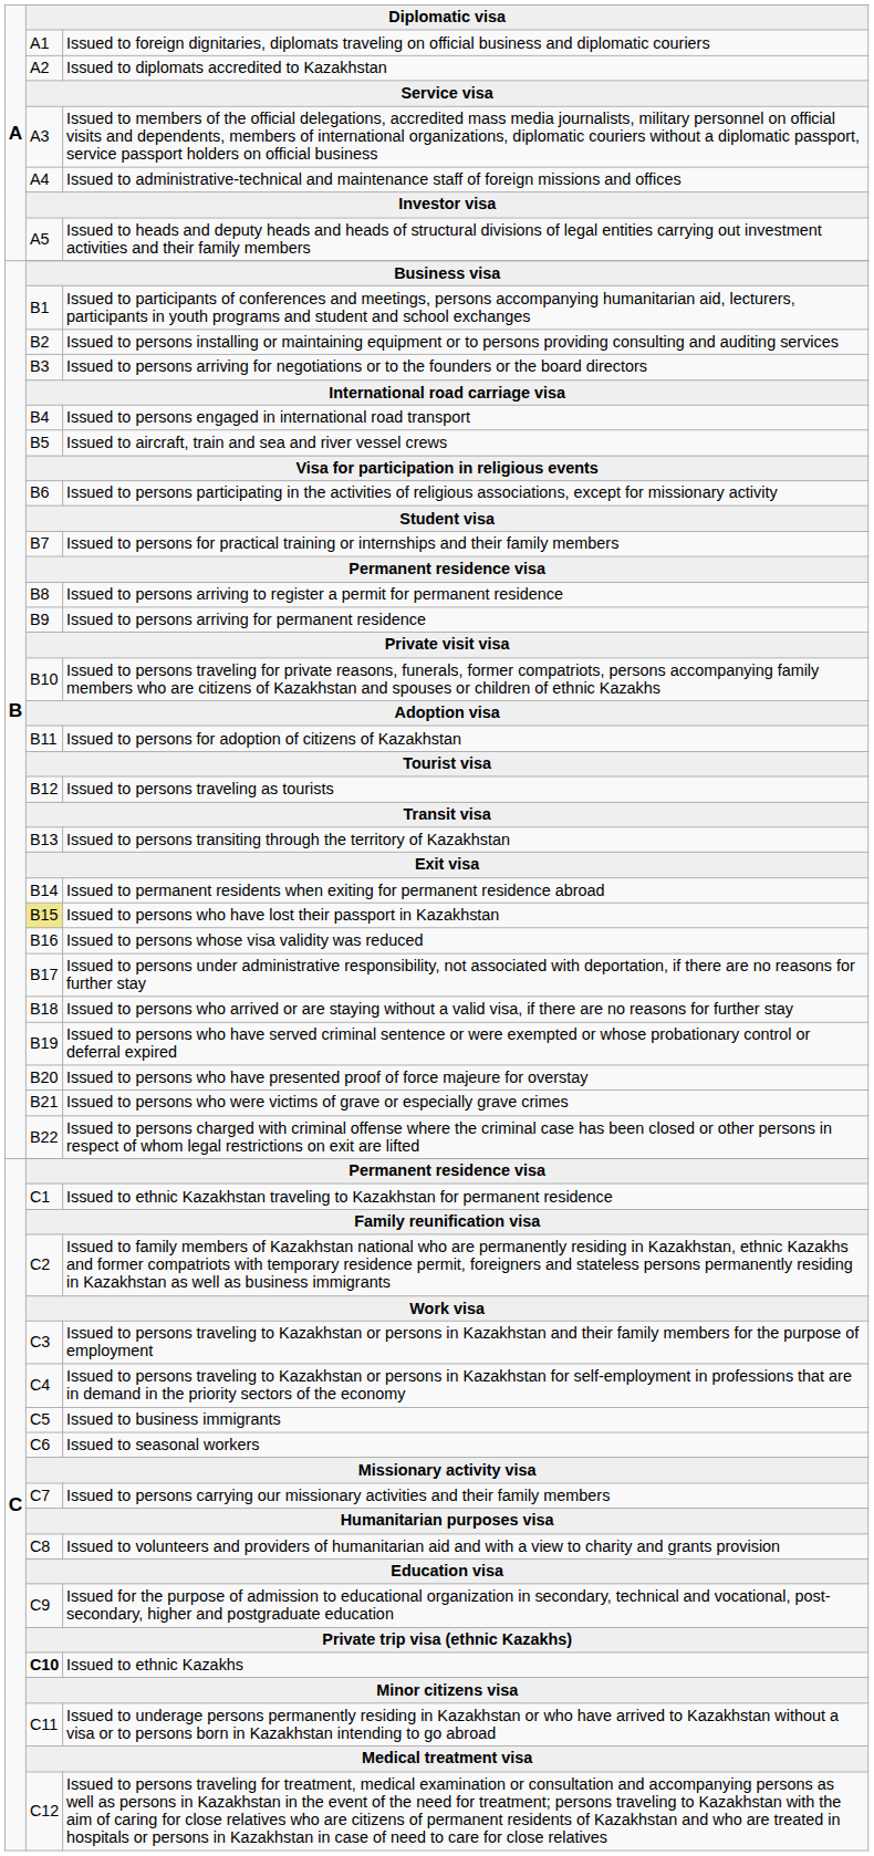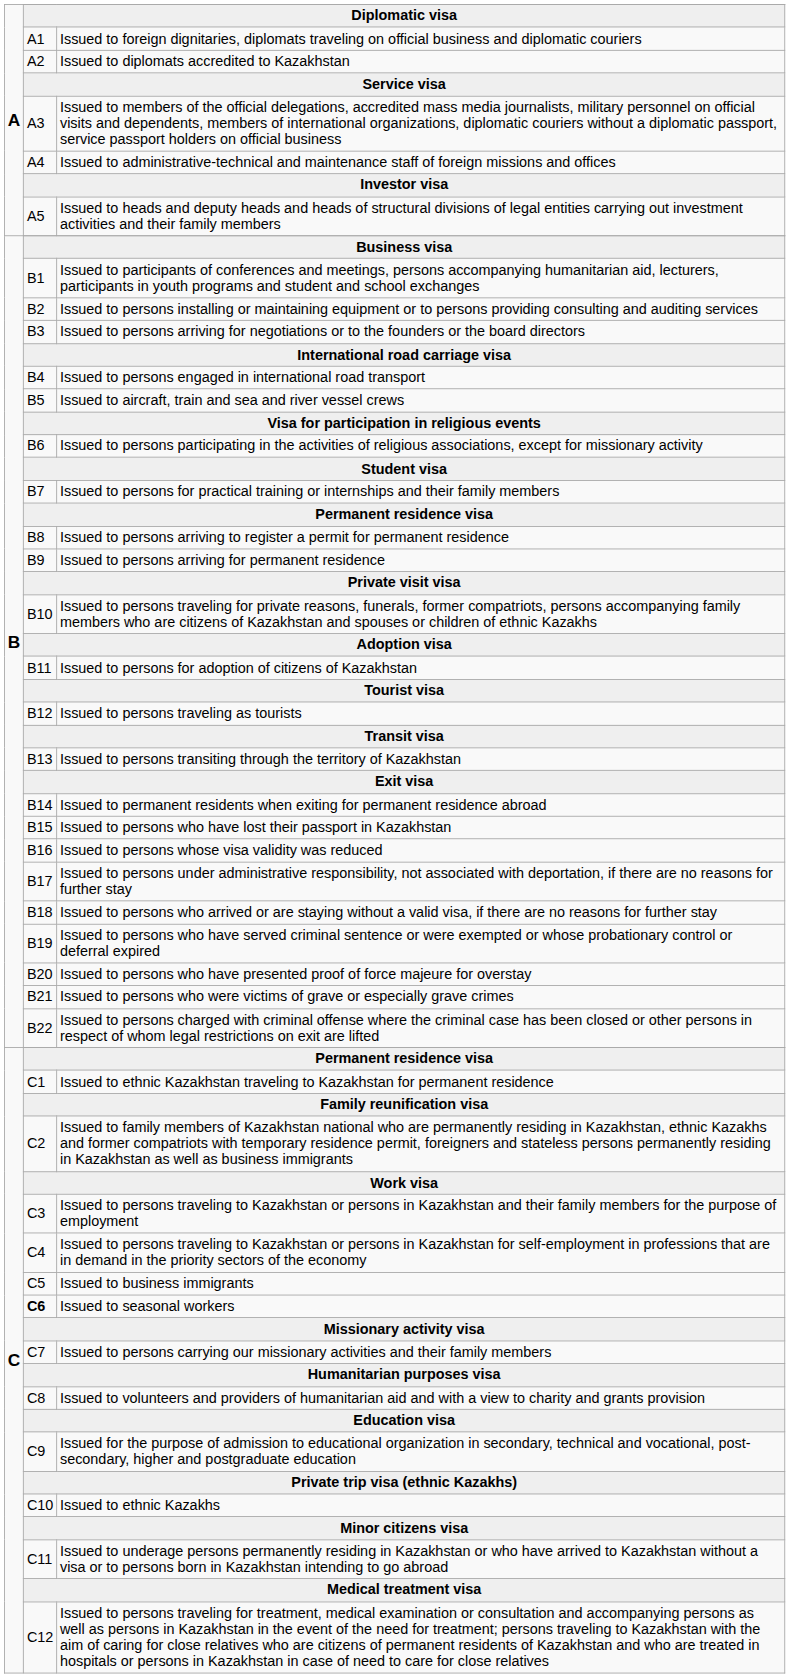Issued to persons who have lost their passport in Kazakhstan | column 2: khaki background -> no background
Issued to seasonal workers | column 2: normal -> bold
Issued to ethnic Kazakhs | column 2: bold -> normal
